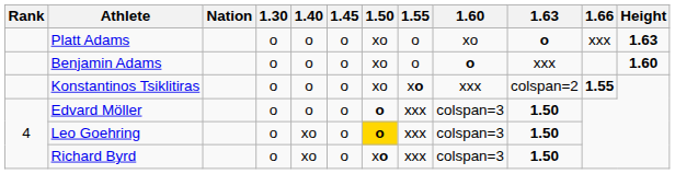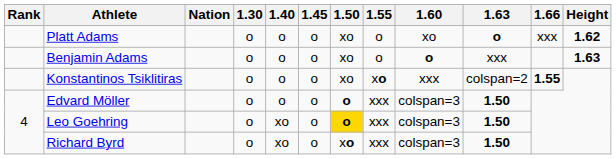Platt Adams | Height: 1.63 -> 1.62
Benjamin Adams | Height: 1.60 -> 1.63
